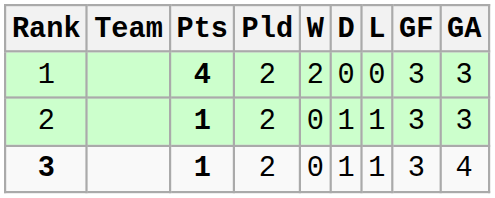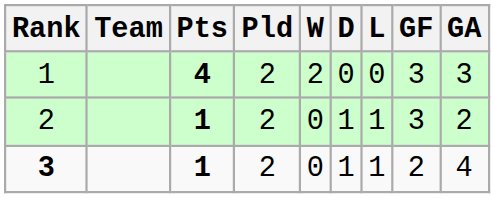row 3 | GA: 3 -> 2
row 4 | GF: 3 -> 2
